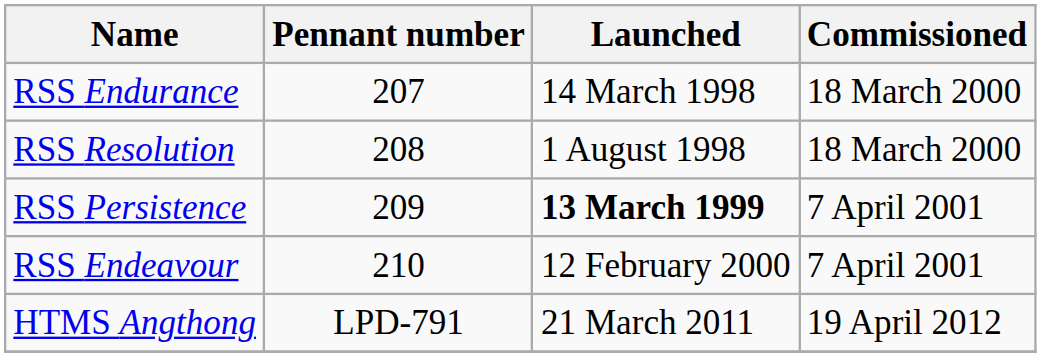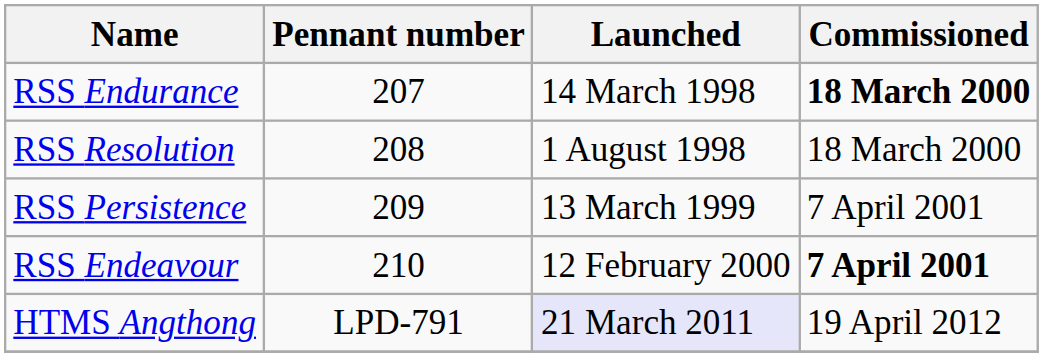RSS Endurance | Commissioned: normal -> bold
RSS Persistence | Launched: bold -> normal
RSS Endeavour | Commissioned: normal -> bold
HTMS Angthong | Launched: no background -> lavender background
